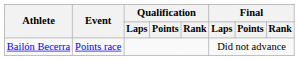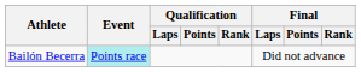Bailón Becerra | Event: no background -> paleturquoise background
